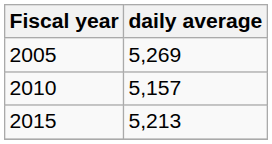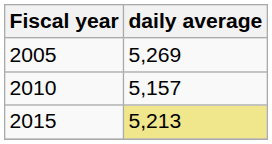2015 | daily average: no background -> khaki background
